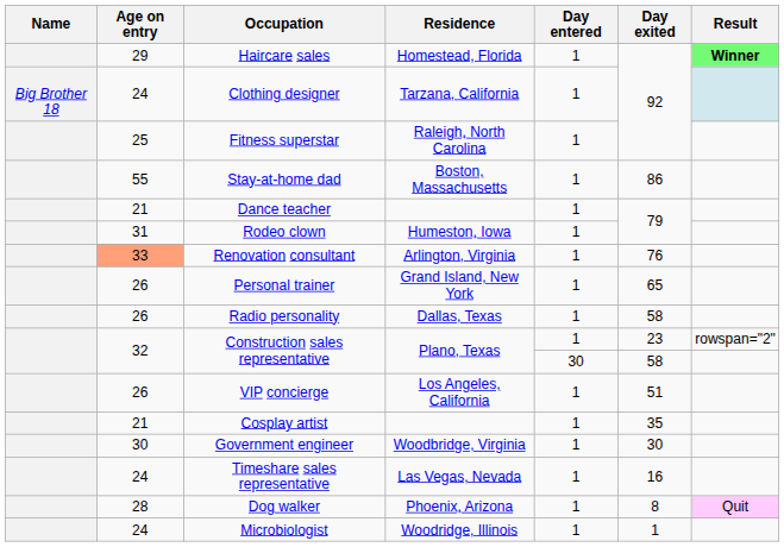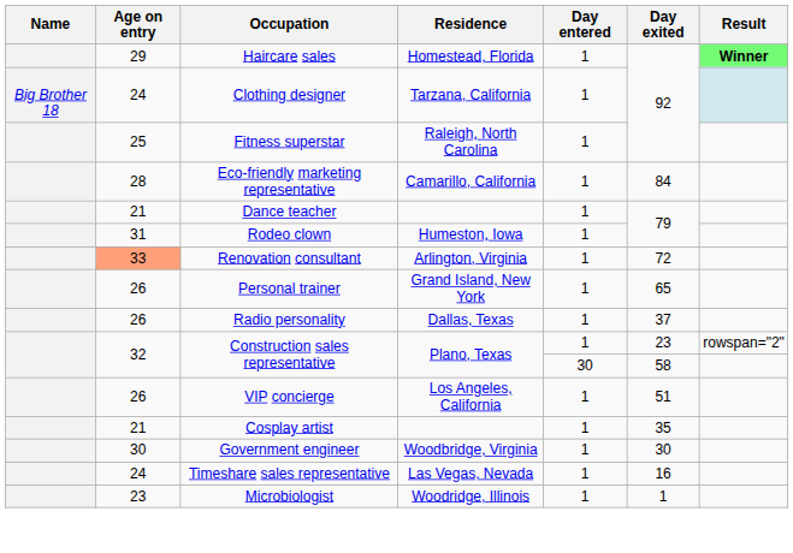- row: 55 | Stay-at-home dad | Boston, Massachusetts | 1 | 86
+ row: 28 | Eco-friendly marketing representative | Camarillo, California | 1 | 84
Renovation consultant | Day exited: 76 -> 72
Radio personality | Day exited: 58 -> 37
- row: 28 | Dog walker | Phoenix, Arizona | 1 | 8 | Quit
Microbiologist | Age on entry: 24 -> 23
